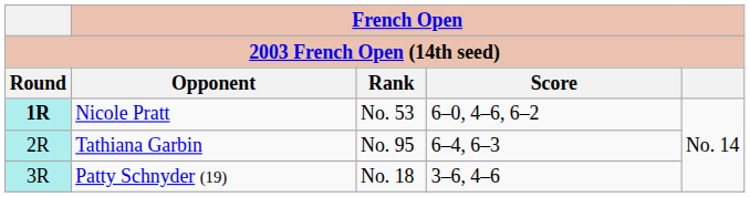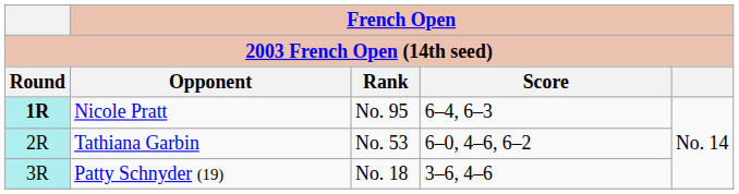Nicole Pratt | French Open / Rank: No. 53 -> No. 95
Nicole Pratt | French Open / Score: 6–0, 4–6, 6–2 -> 6–4, 6–3
Tathiana Garbin | French Open / Rank: No. 95 -> No. 53
Tathiana Garbin | French Open / Score: 6–4, 6–3 -> 6–0, 4–6, 6–2
